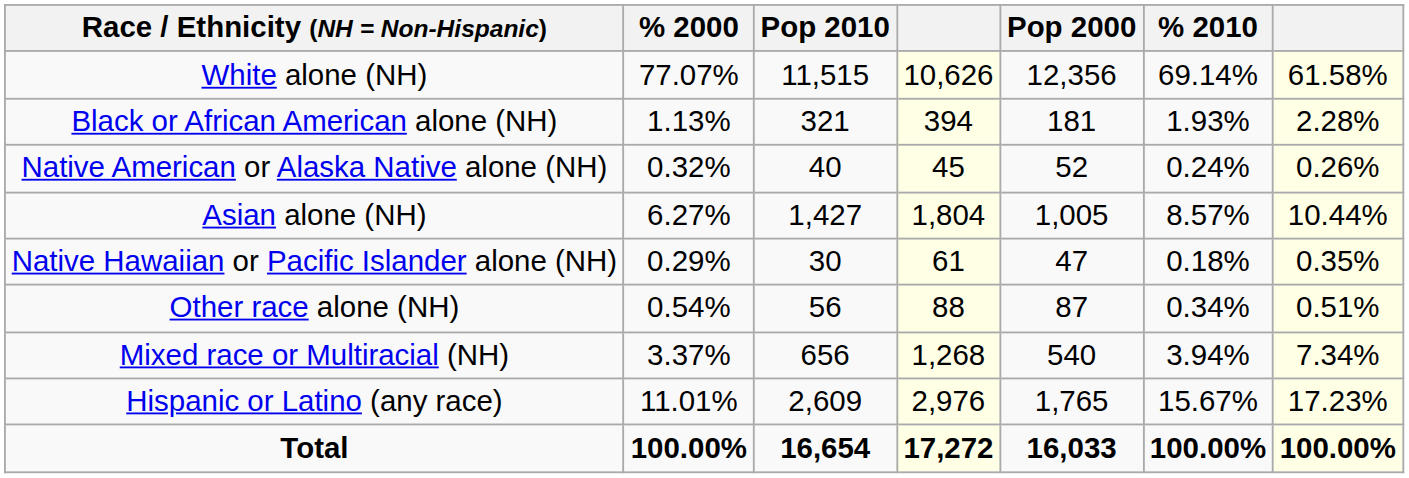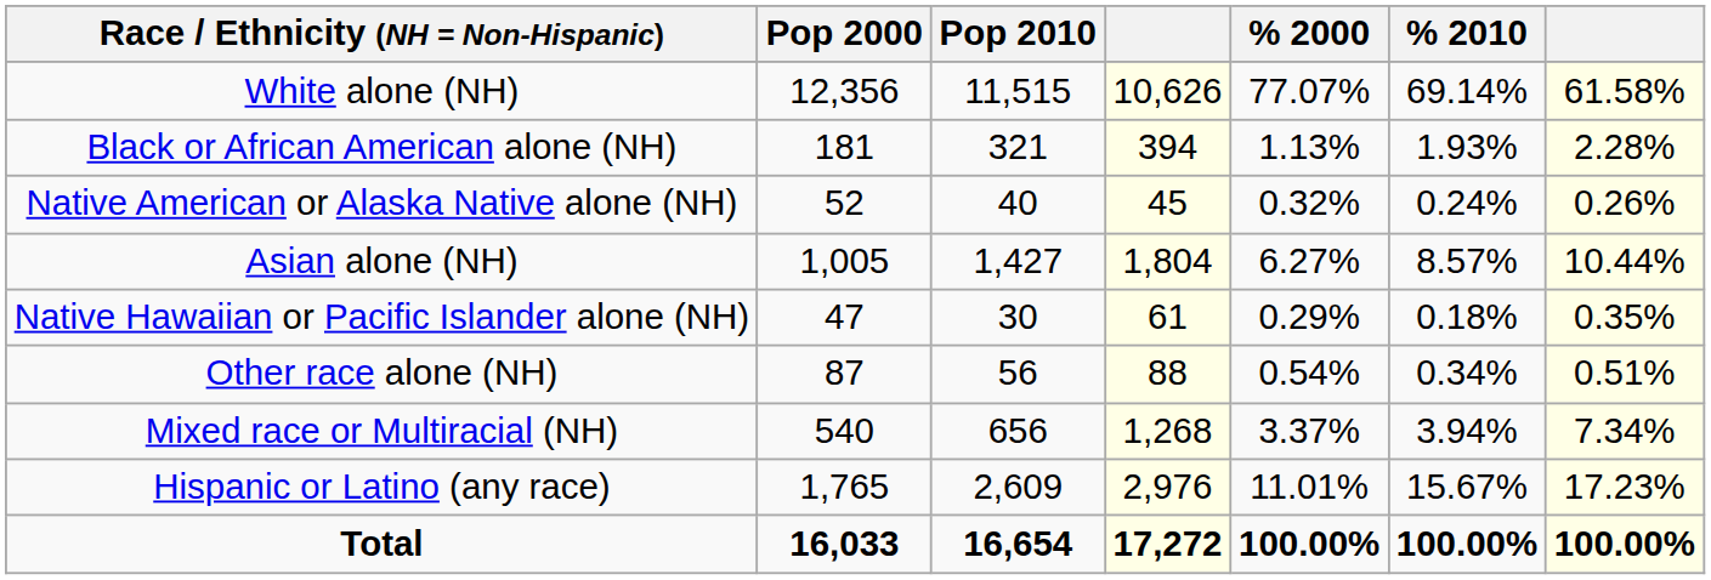columns swapped: Pop 2000 <-> % 2000
